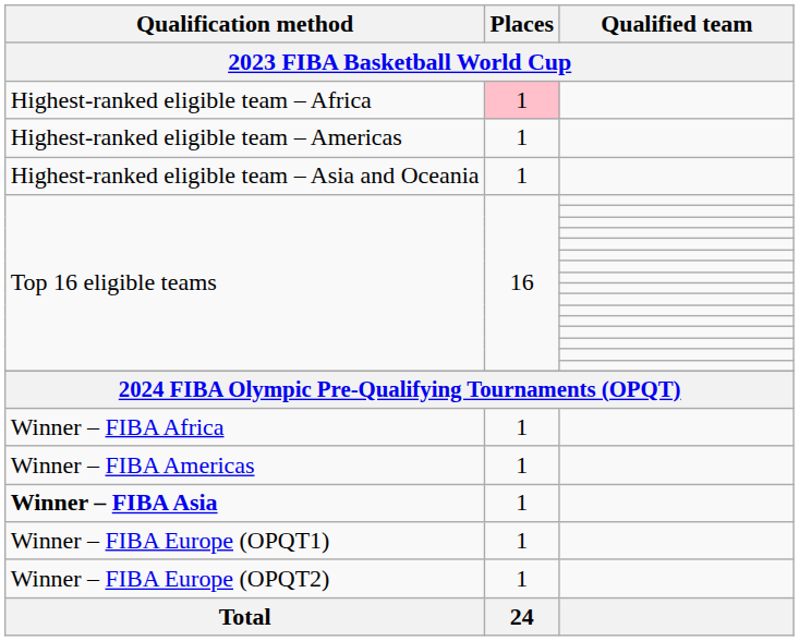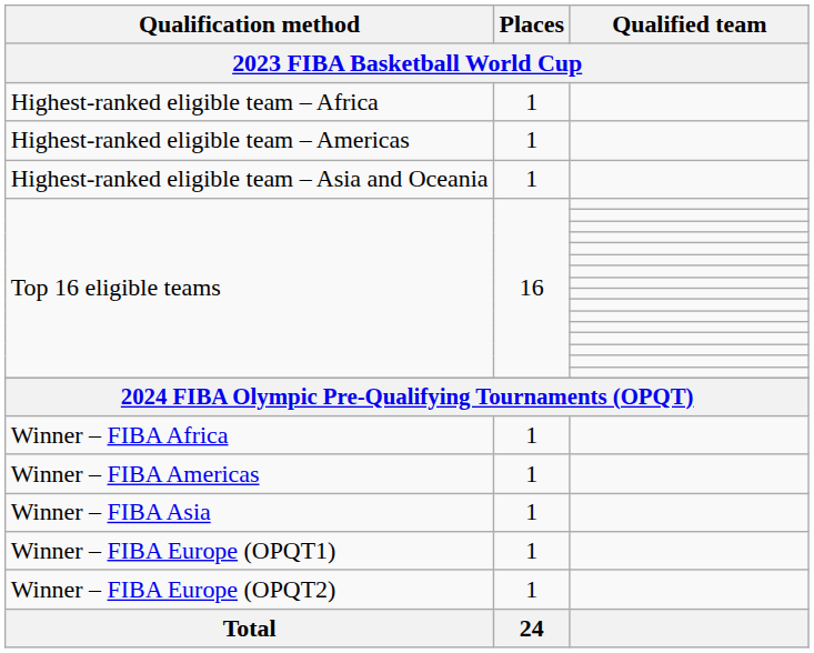Highest-ranked eligible team – Africa | Places: pink background -> no background
Winner – FIBA Asia | Qualification method: bold -> normal
